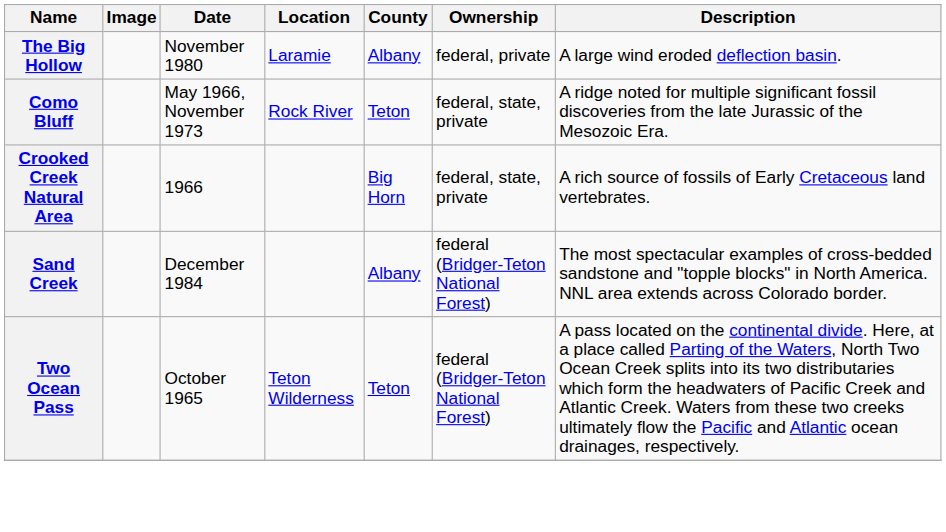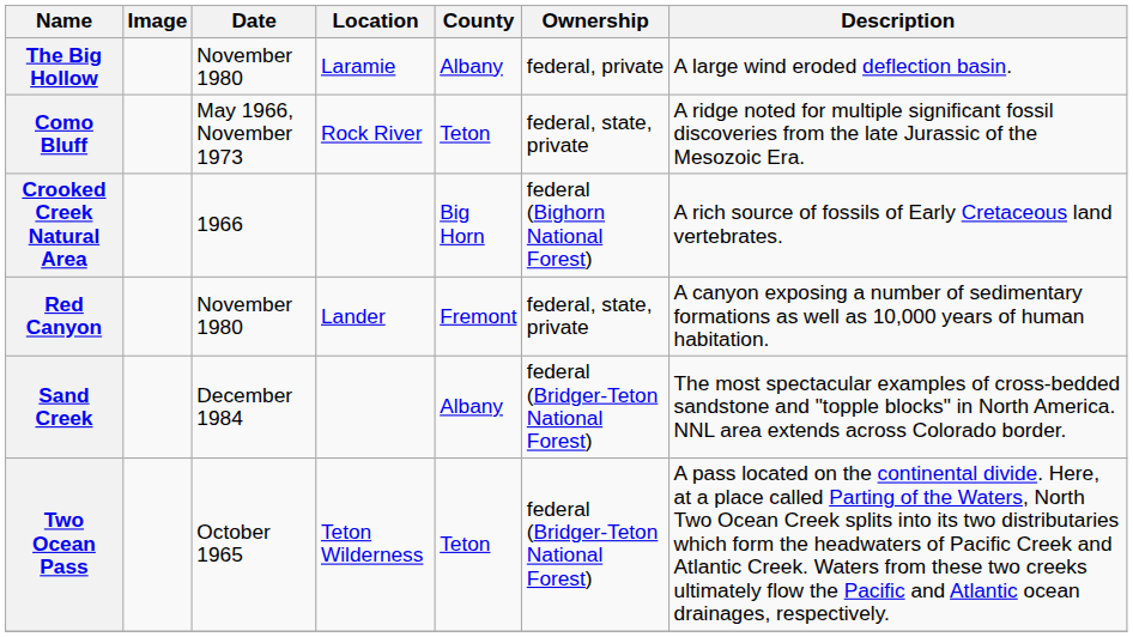Crooked Creek Natural Area | Ownership: federal, state, private -> federal (Bighorn National Forest)
+ row: Red Canyon | November 1980 | Lander | Fremont | federal, state, private | A canyon exposing a number of sedimentary formations as well as 10,000 years of human habitation.
